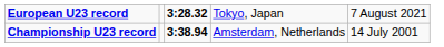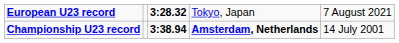Championship U23 record | column 4: normal -> bold
